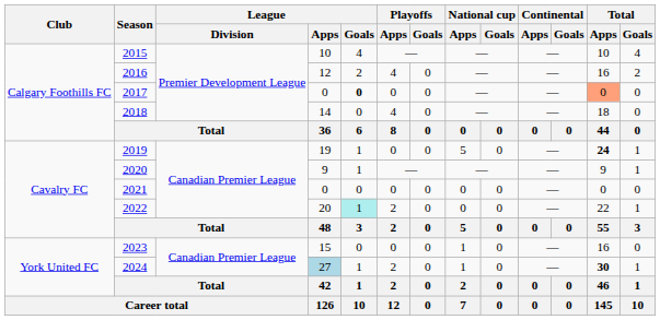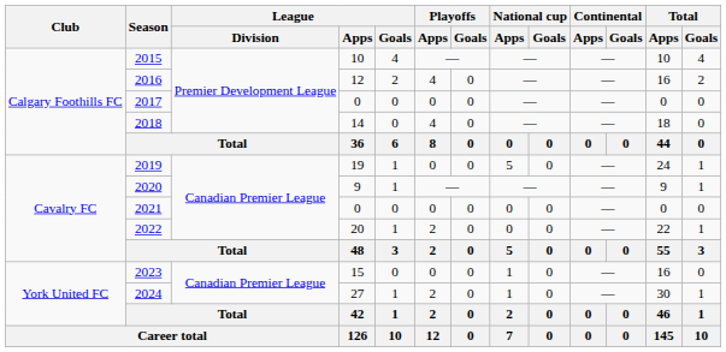2017 | League / Goals: bold -> normal
2017 | Total / Apps: lightsalmon background -> no background
2019 | Total / Apps: bold -> normal
2022 | League / Goals: paleturquoise background -> no background
2024 | League / Apps: lightblue background -> no background
2024 | Total / Apps: bold -> normal
